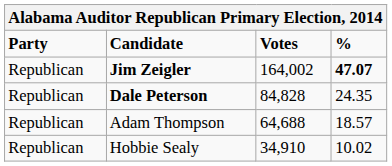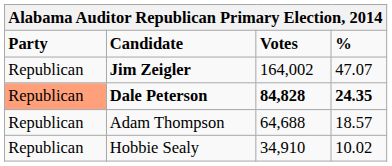Jim Zeigler | %: bold -> normal
Dale Peterson | Party: no background -> lightsalmon background
Dale Peterson | Votes: normal -> bold
Dale Peterson | %: normal -> bold
